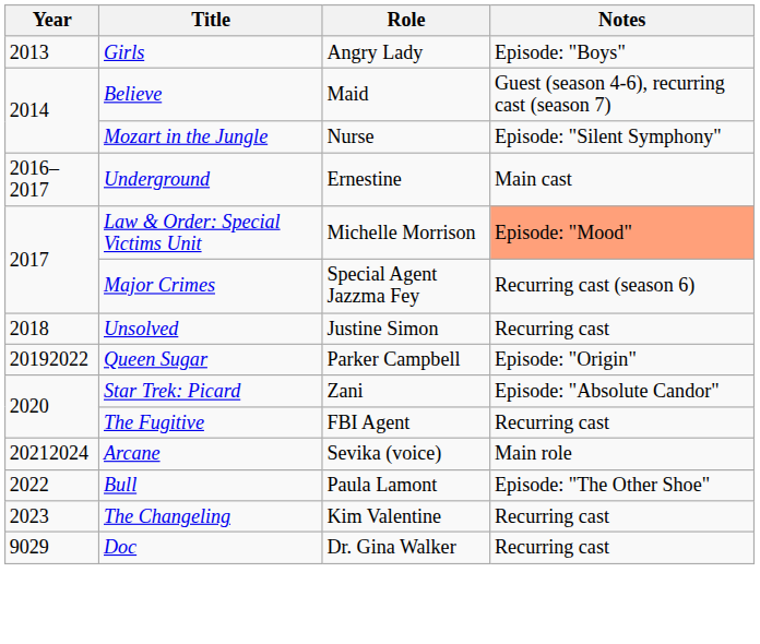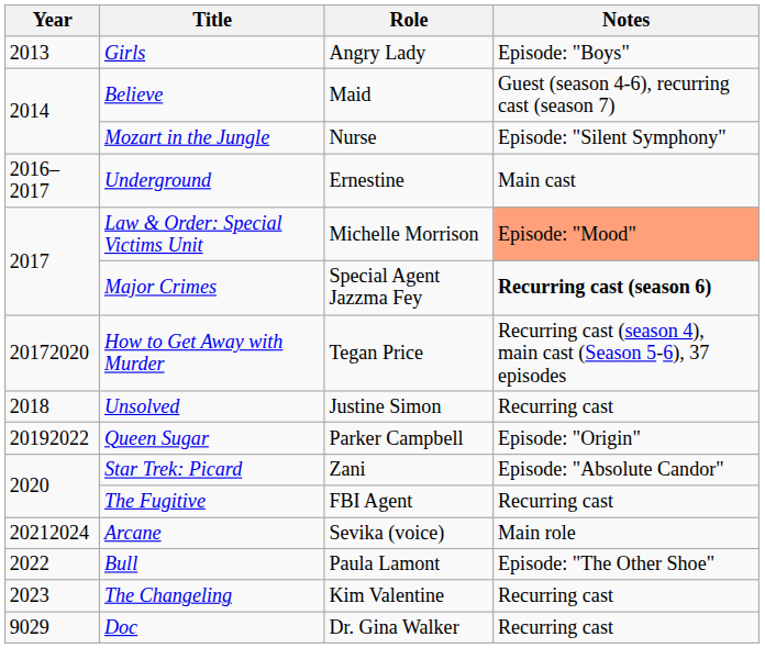Major Crimes | Notes: normal -> bold
+ row: 20172020 | How to Get Away with Murder | Tegan Price | Recurring cast (season 4), main cast (Season 5-6), 37 episodes
